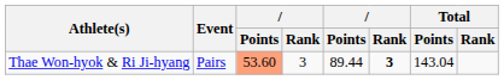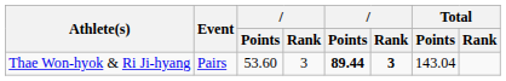Thae Won-hyok & Ri Ji-hyang | column 3: lightsalmon background -> no background
Thae Won-hyok & Ri Ji-hyang | column 5: normal -> bold
